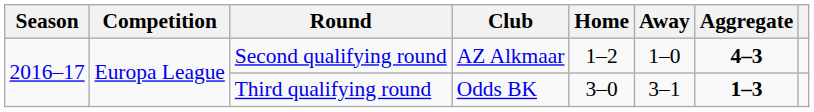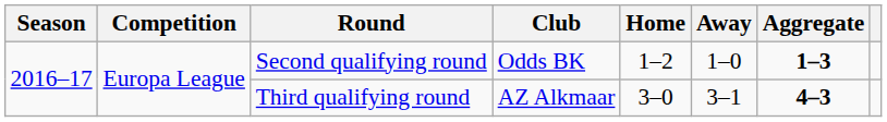Second qualifying round | Club: AZ Alkmaar -> Odds BK
Second qualifying round | Aggregate: 4–3 -> 1–3
Third qualifying round | Club: Odds BK -> AZ Alkmaar
Third qualifying round | Aggregate: 1–3 -> 4–3
